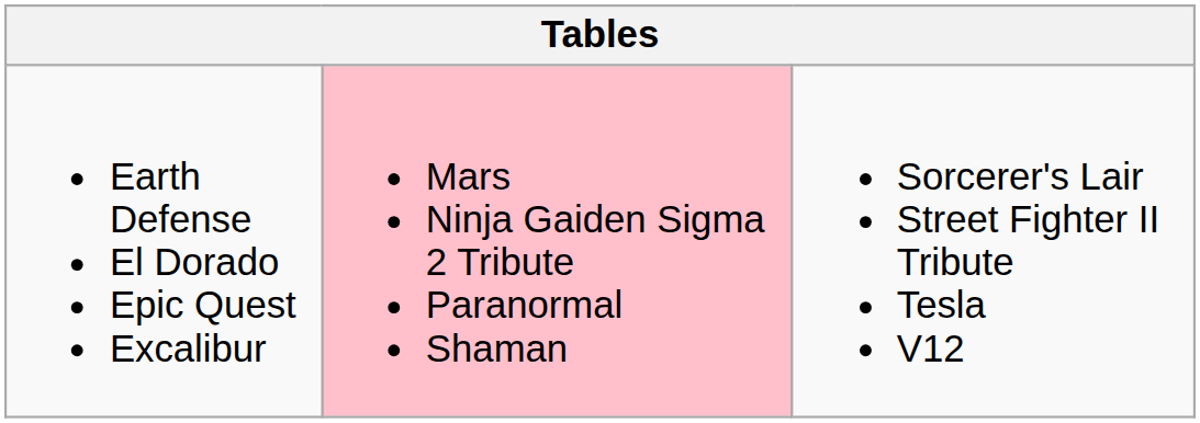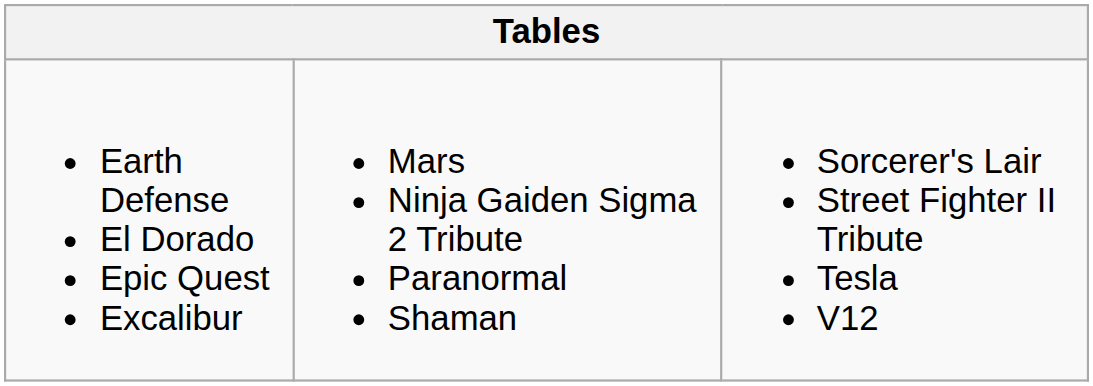Earth Defense El Dorado Epic Quest Excalibur | column 2: pink background -> no background
